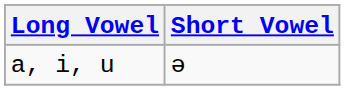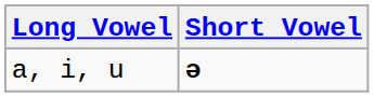a, i, u | Short Vowel: normal -> bold
